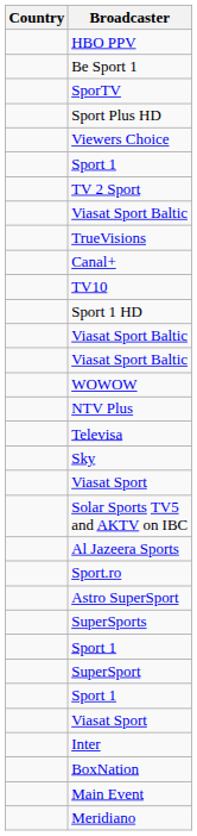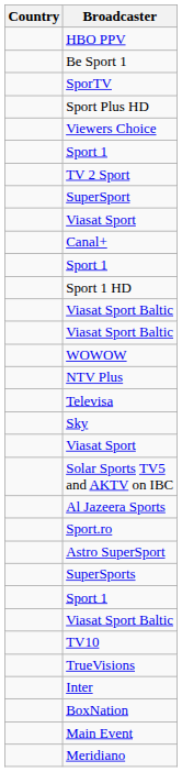row 9 | Broadcaster: Viasat Sport Baltic -> SuperSport
row 10 | Broadcaster: TrueVisions -> Viasat Sport
row 12 | Broadcaster: TV10 -> Sport 1
row 27 | Broadcaster: SuperSport -> Viasat Sport Baltic
row 28 | Broadcaster: Sport 1 -> TV10
row 29 | Broadcaster: Viasat Sport -> TrueVisions
